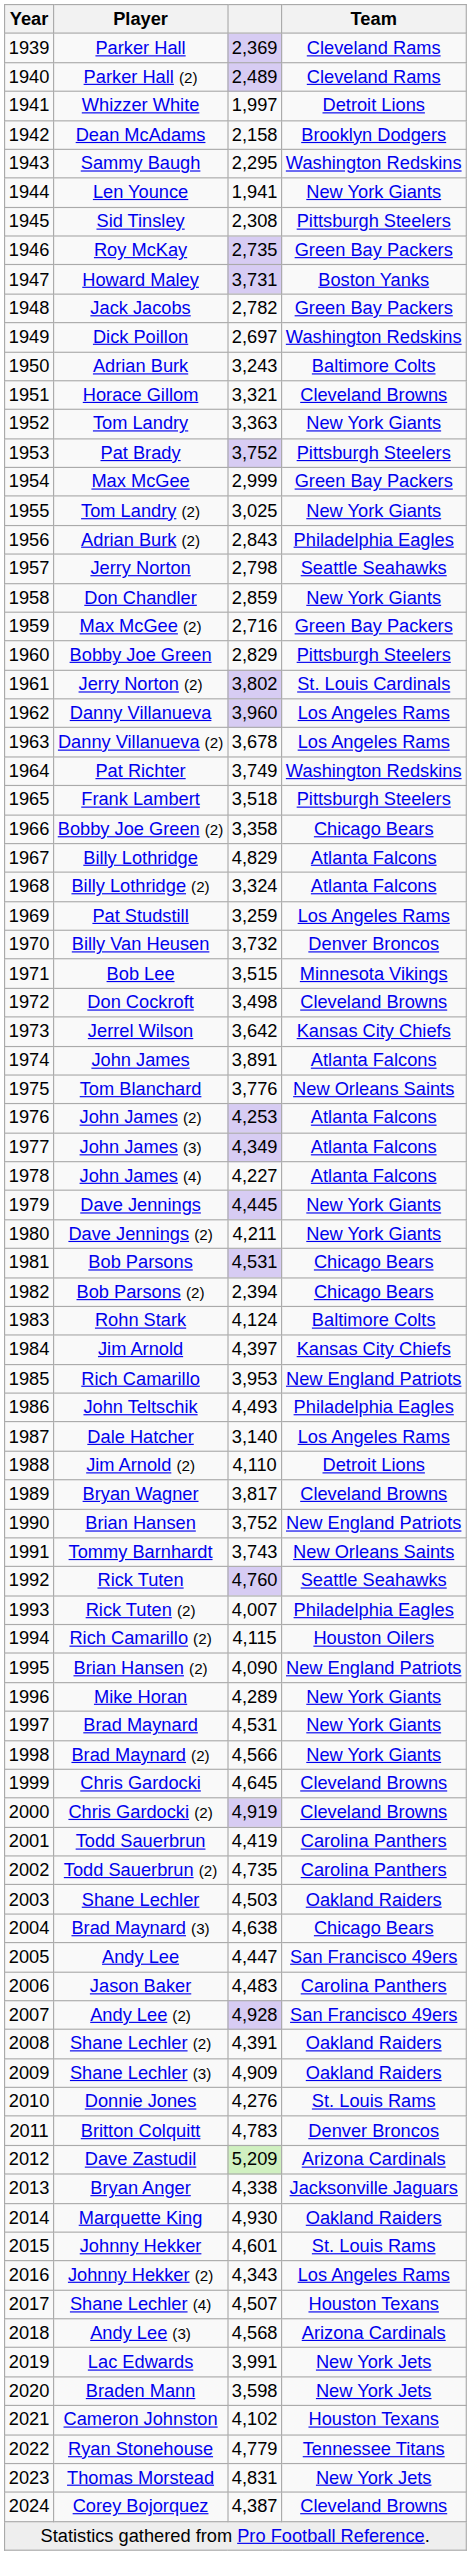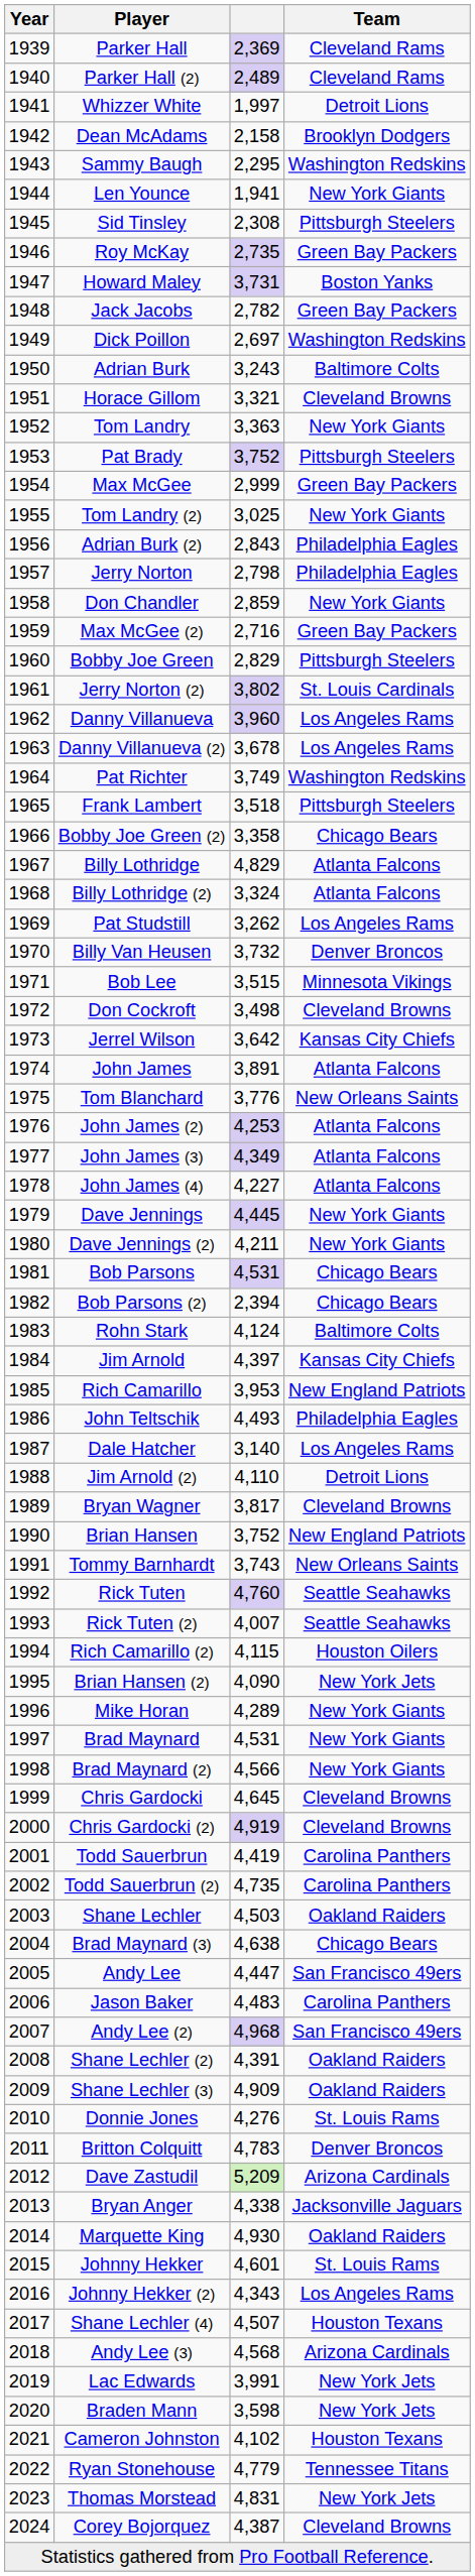Jerry Norton | Team: Seattle Seahawks -> Philadelphia Eagles
Pat Studstill | column 3: 3,259 -> 3,262
Rick Tuten (2) | Team: Philadelphia Eagles -> Seattle Seahawks
Brian Hansen (2) | Team: New England Patriots -> New York Jets
Andy Lee (2) | column 3: 4,928 -> 4,968
